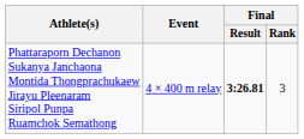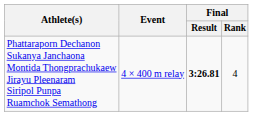row 3 | Final / Rank: 3 -> 4
